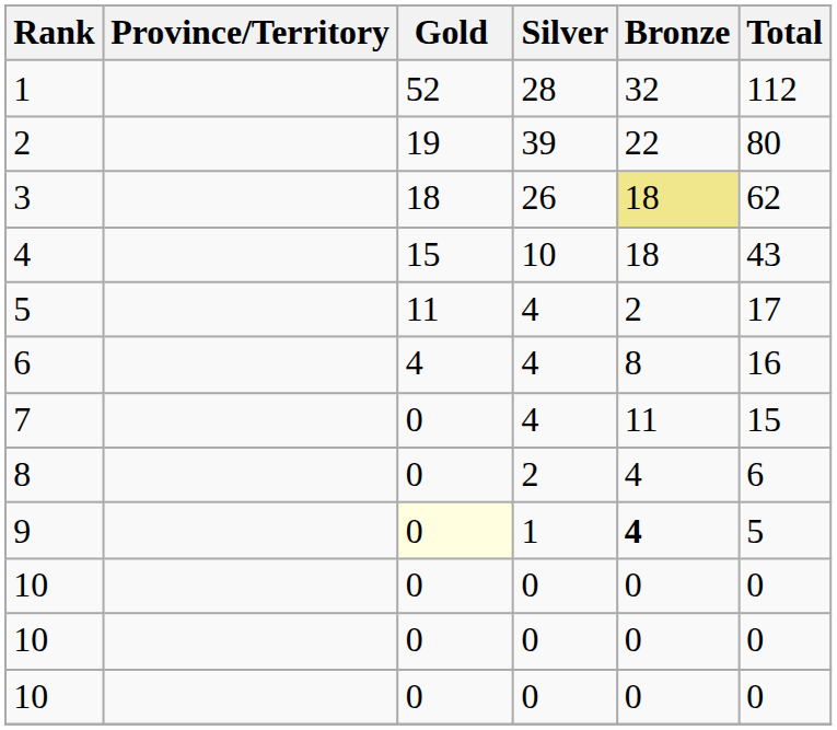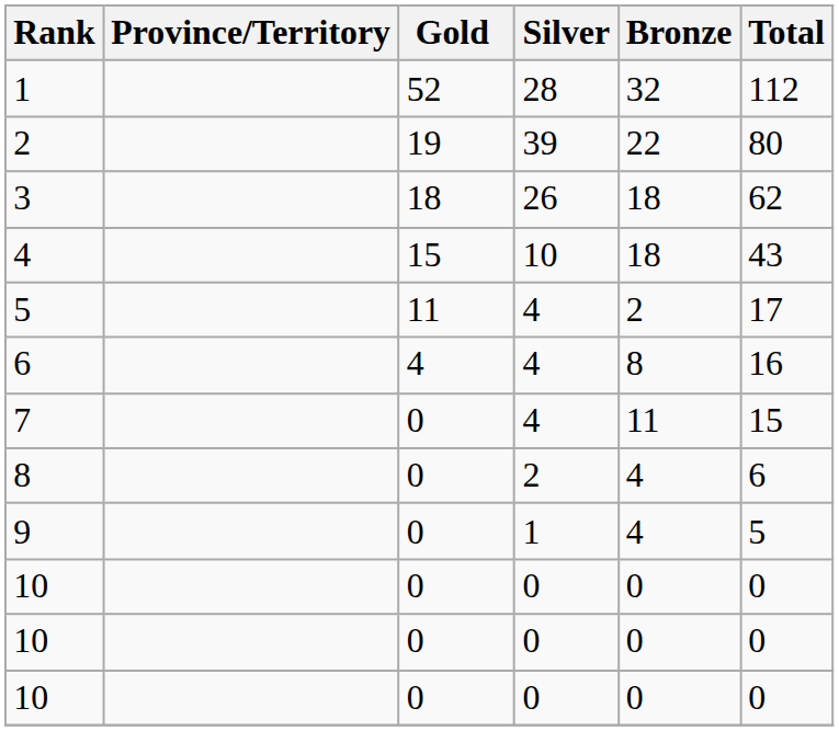3 | Bronze: khaki background -> no background
9 | Gold: lightyellow background -> no background
9 | Bronze: bold -> normal
